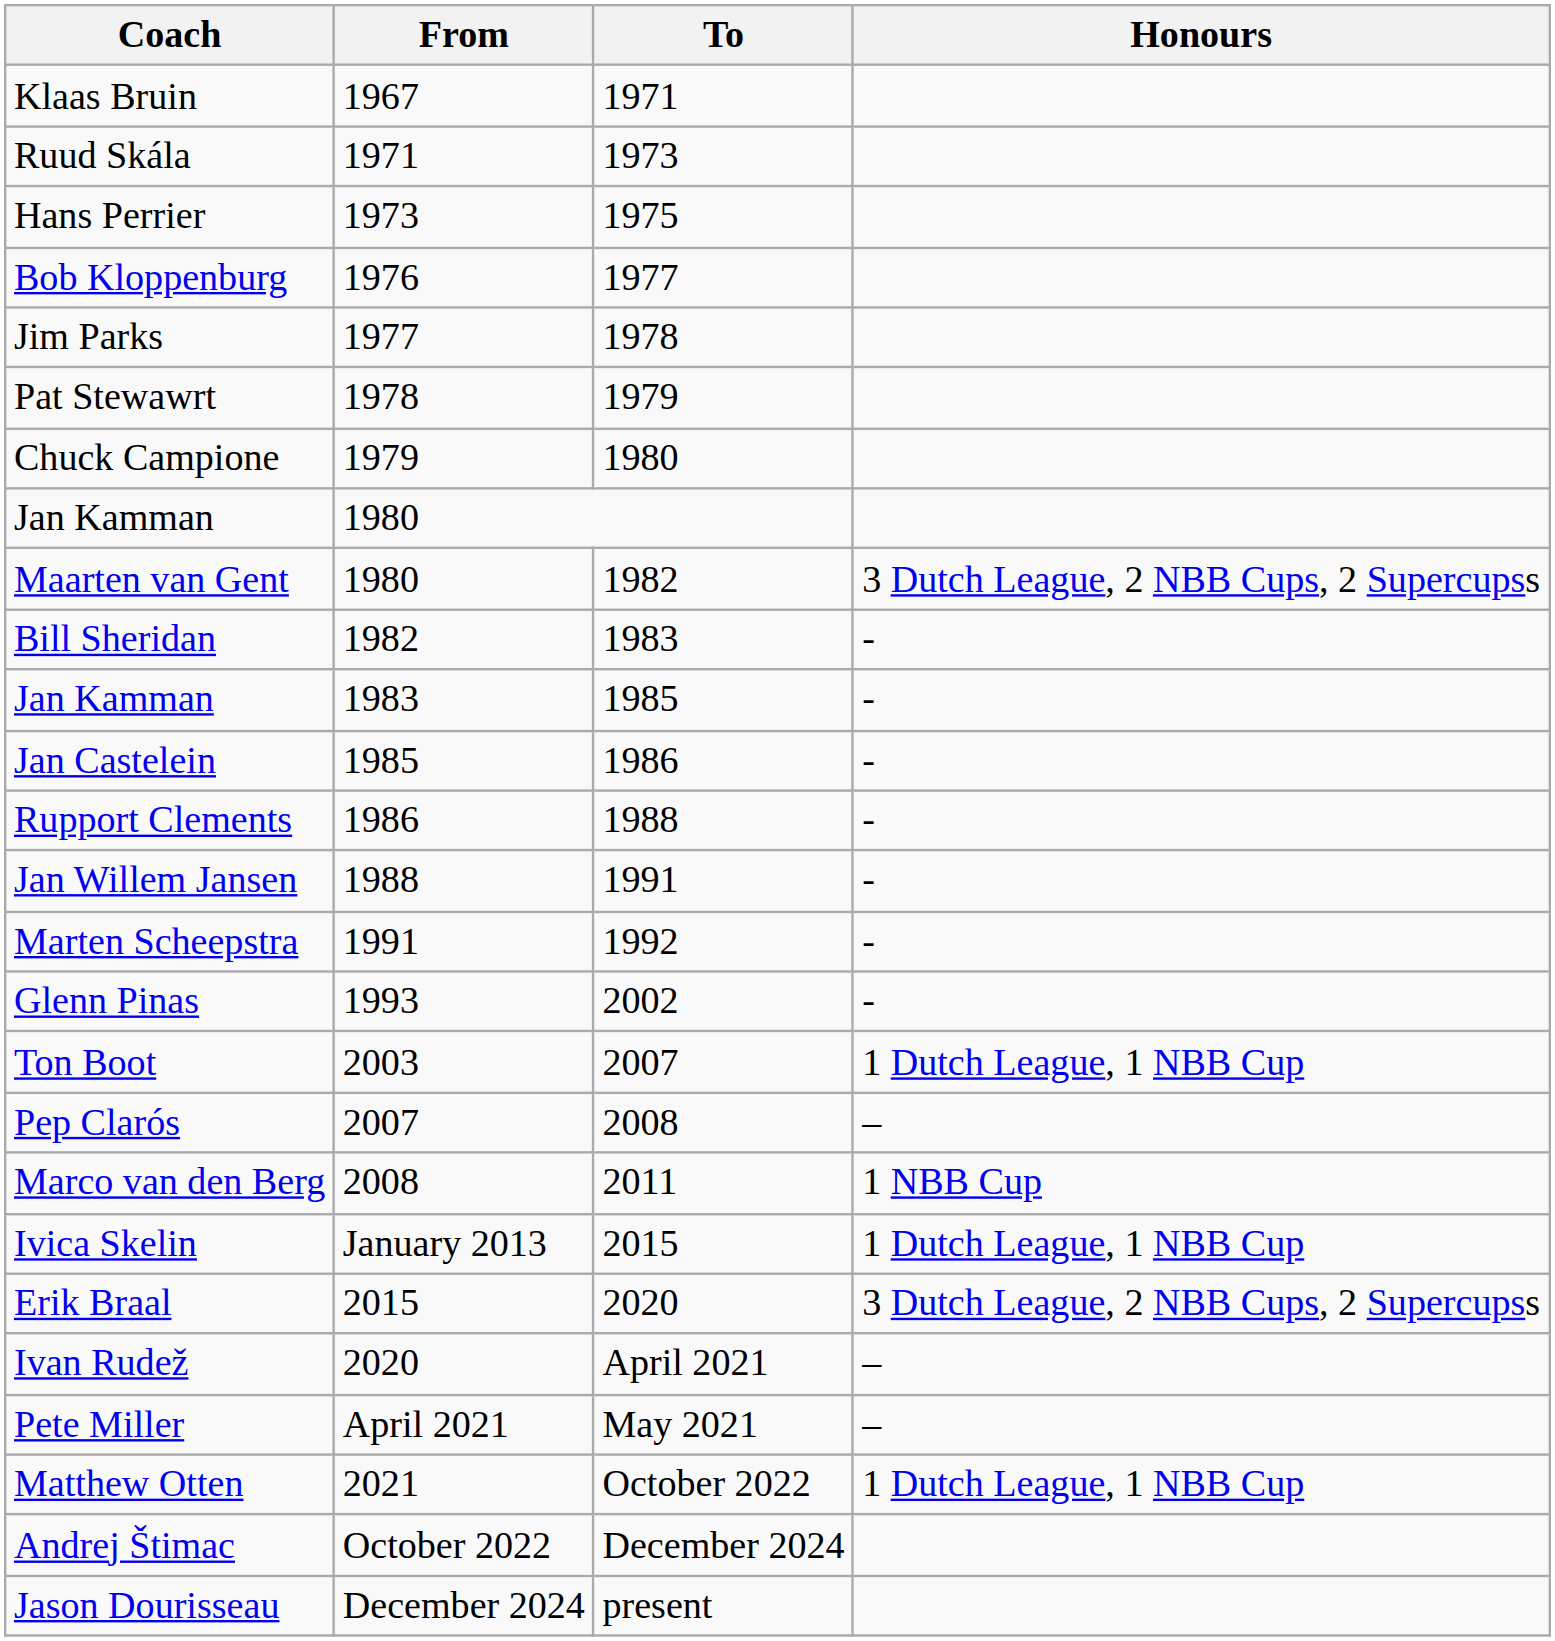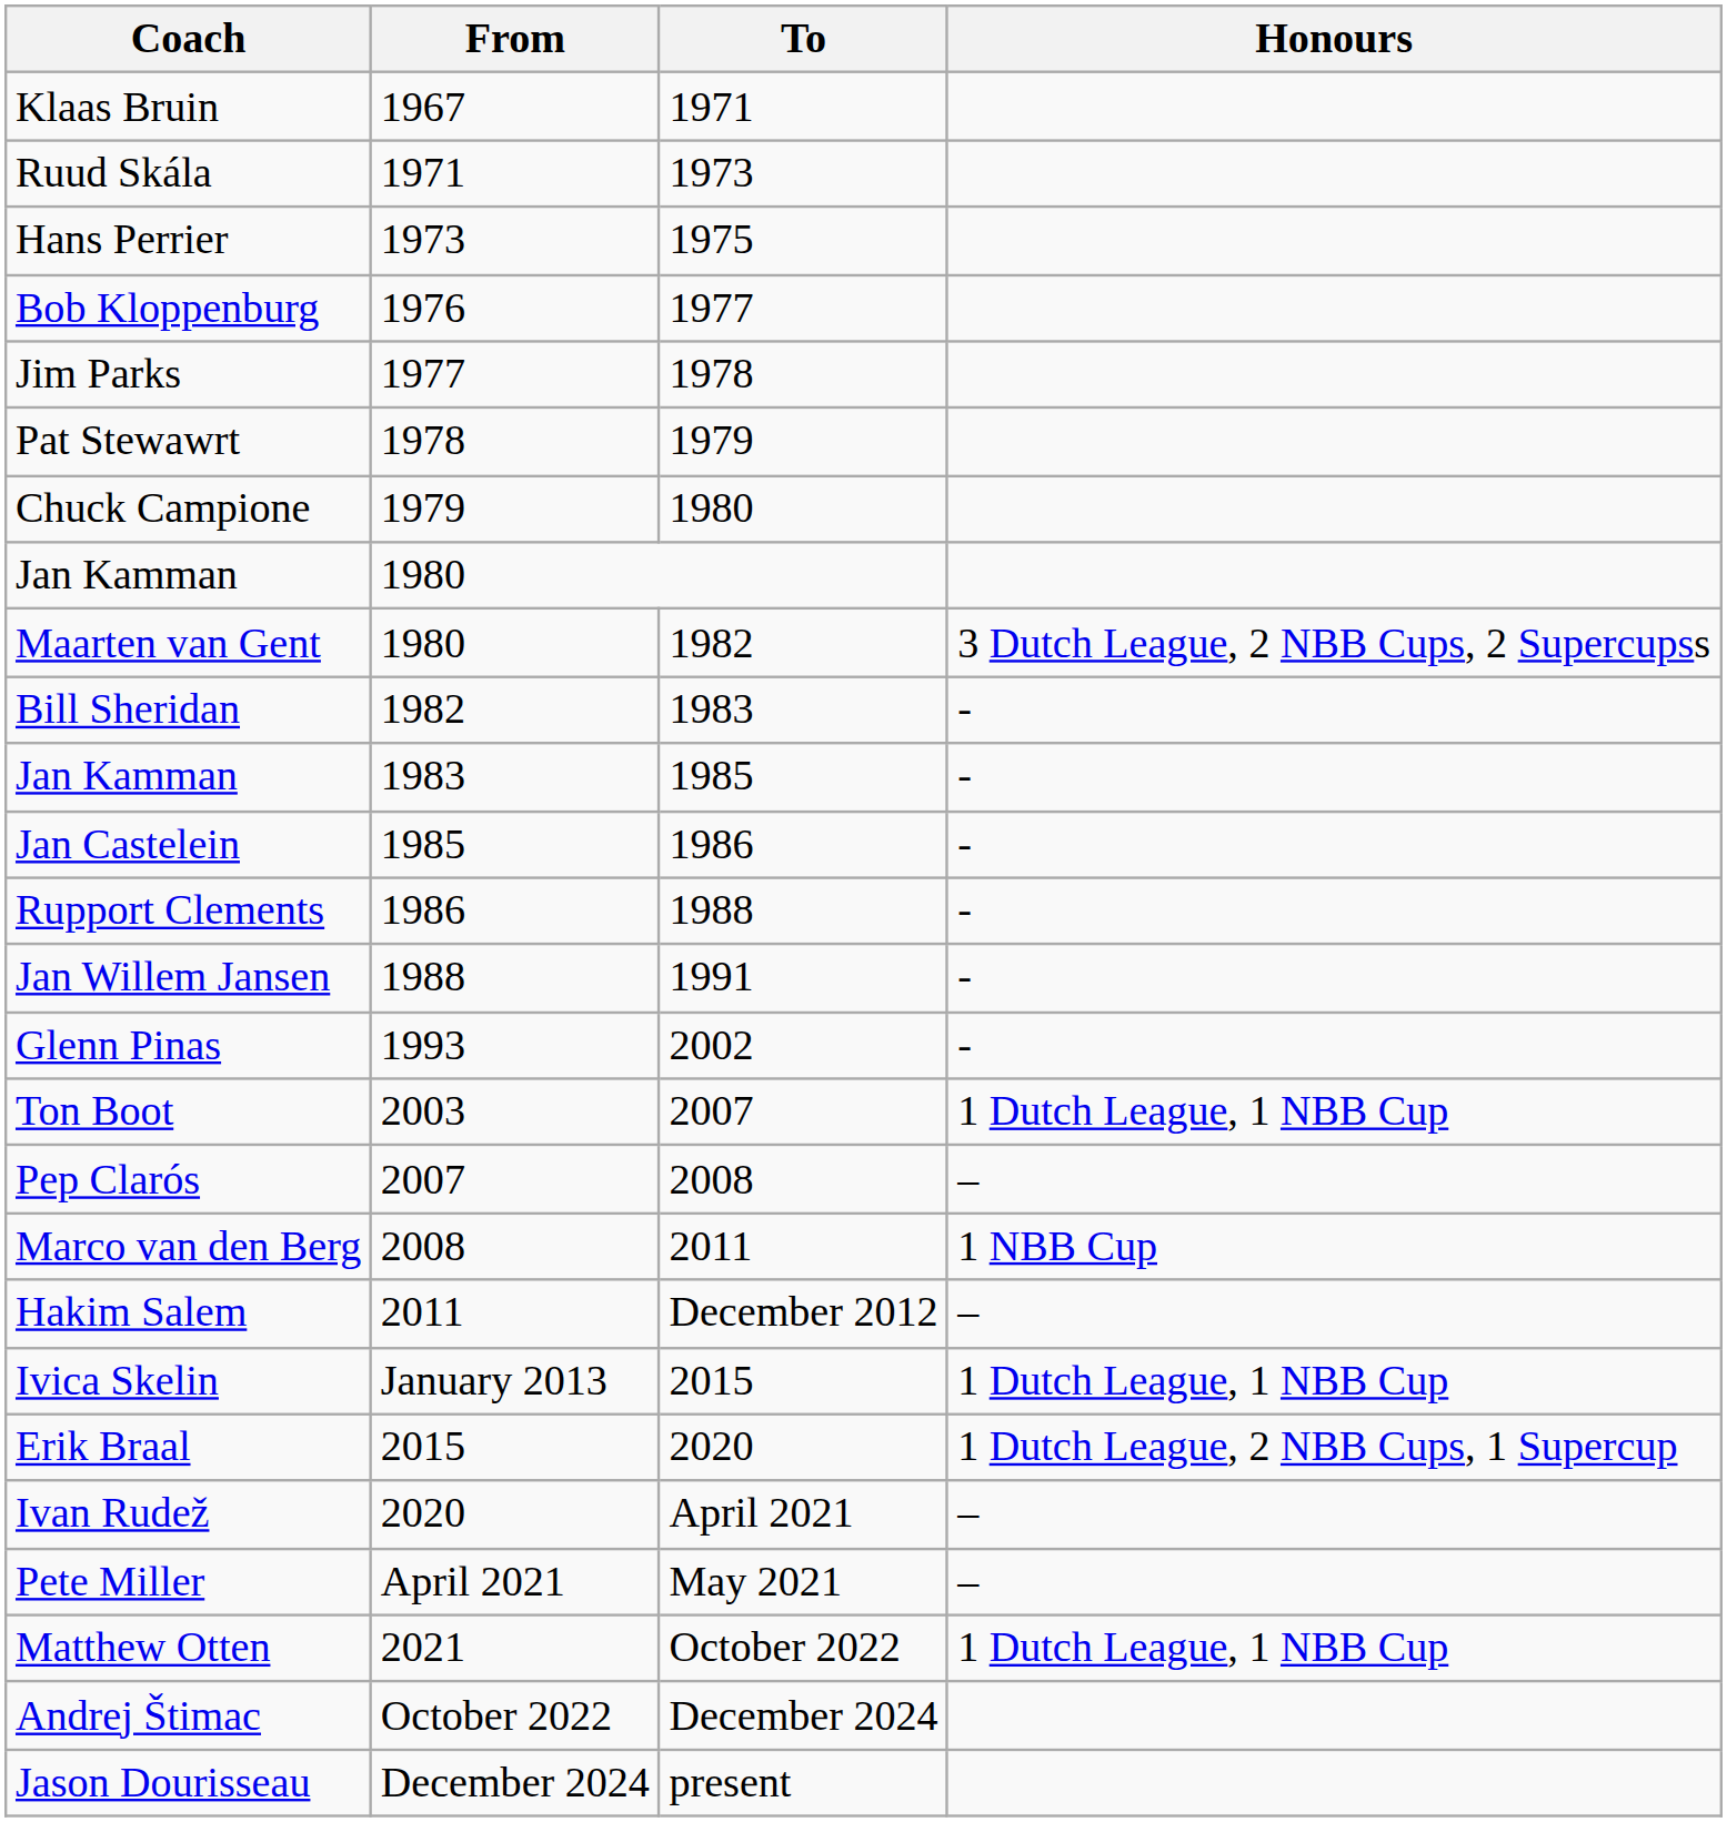- row: Marten Scheepstra | 1991 | 1992 | -
+ row: Hakim Salem | 2011 | December 2012 | –
Erik Braal | Honours: 3 Dutch League, 2 NBB Cups, 2 Supercupss -> 1 Dutch League, 2 NBB Cups, 1 Supercup
